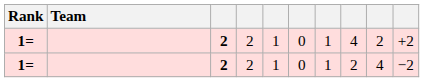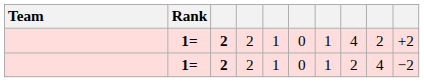columns swapped: Rank <-> Team
